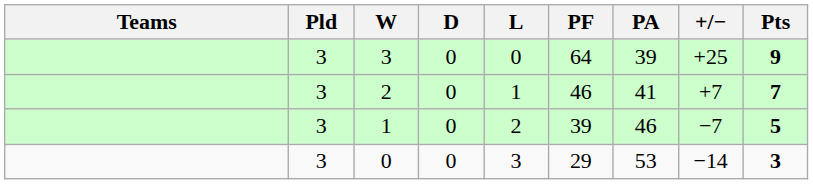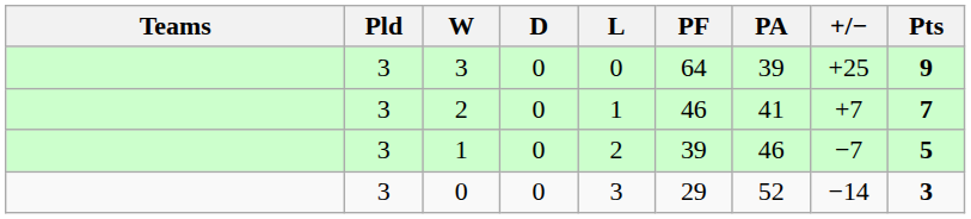row 5 | PA: 53 -> 52
